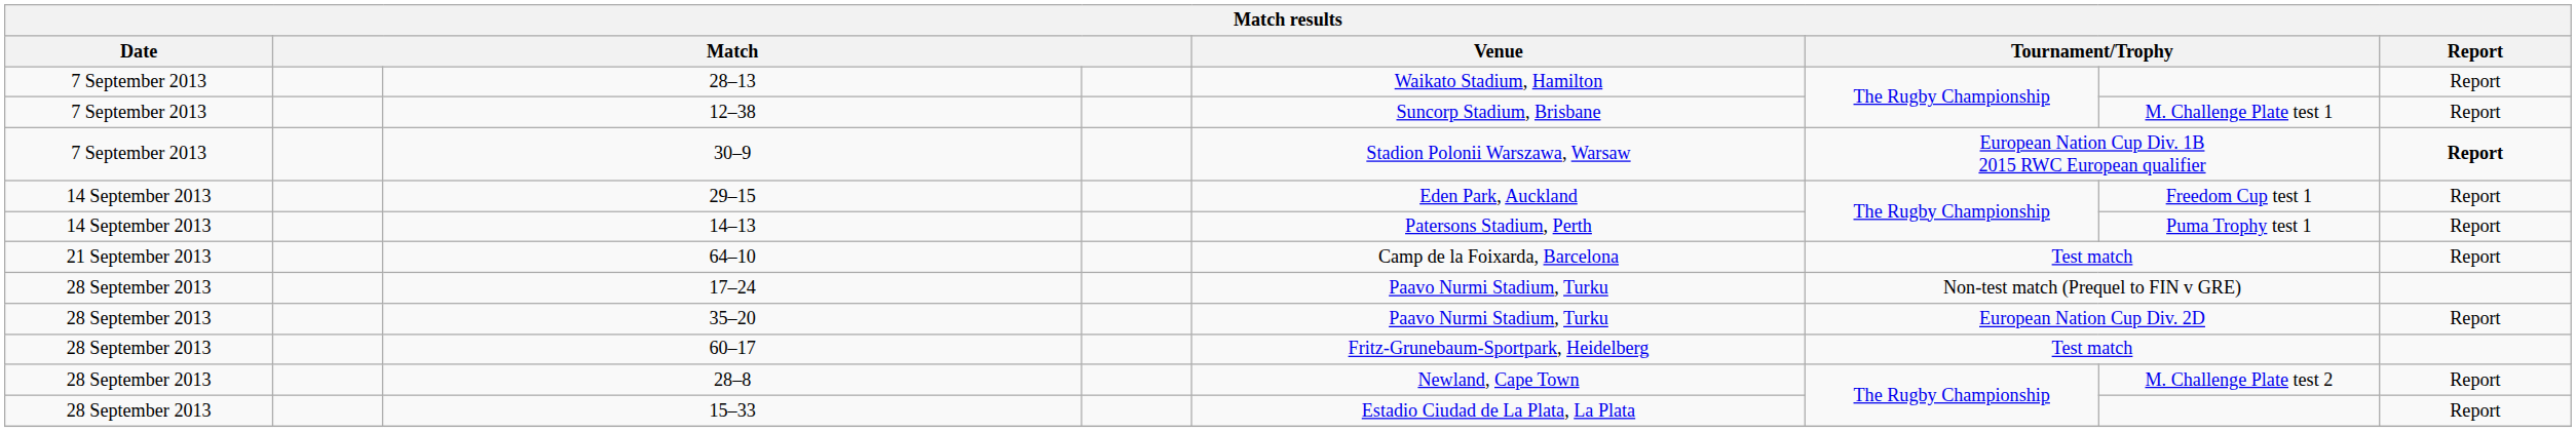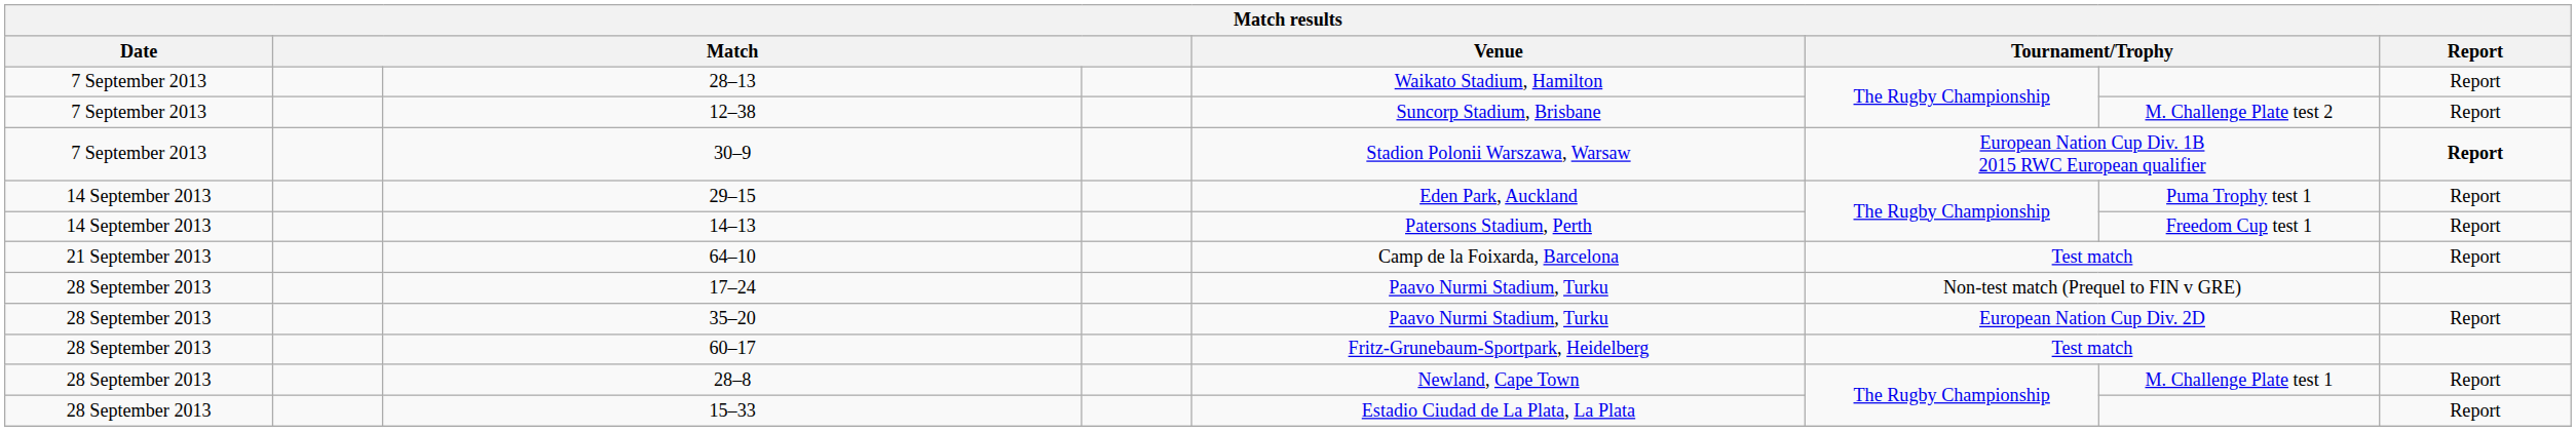12–38 | column 7: M. Challenge Plate test 1 -> M. Challenge Plate test 2
29–15 | column 7: Freedom Cup test 1 -> Puma Trophy test 1
14–13 | column 7: Puma Trophy test 1 -> Freedom Cup test 1
28–8 | column 7: M. Challenge Plate test 2 -> M. Challenge Plate test 1
